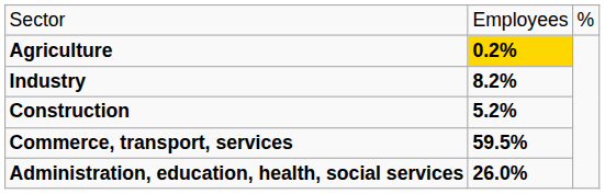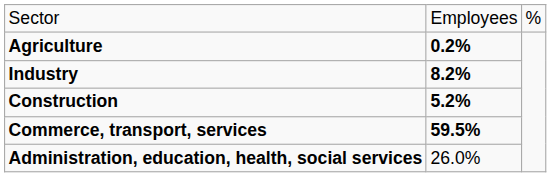Agriculture | column 2: gold background -> no background
Administration, education, health, social services | column 2: bold -> normal
